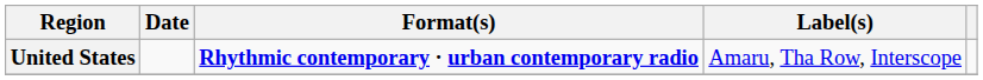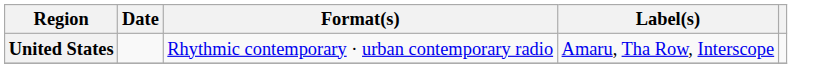United States | Format(s): bold -> normal
